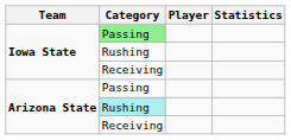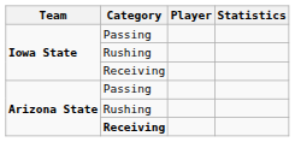Iowa State / Passing | Category: lightgreen background -> no background
Arizona State / Rushing | Category: paleturquoise background -> no background
Arizona State / Receiving | Category: normal -> bold
